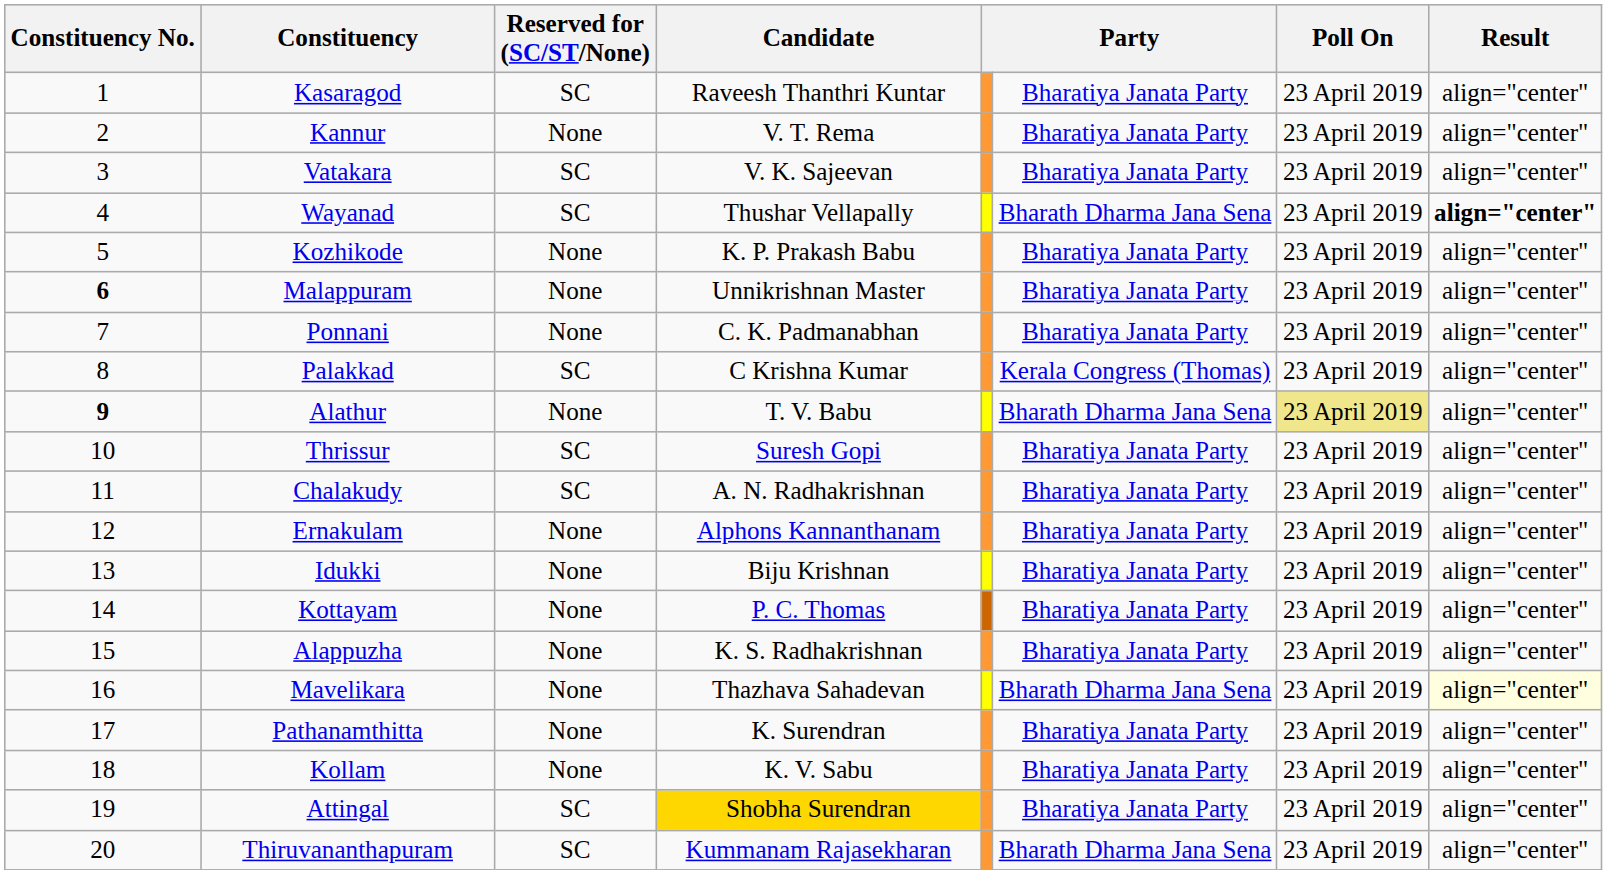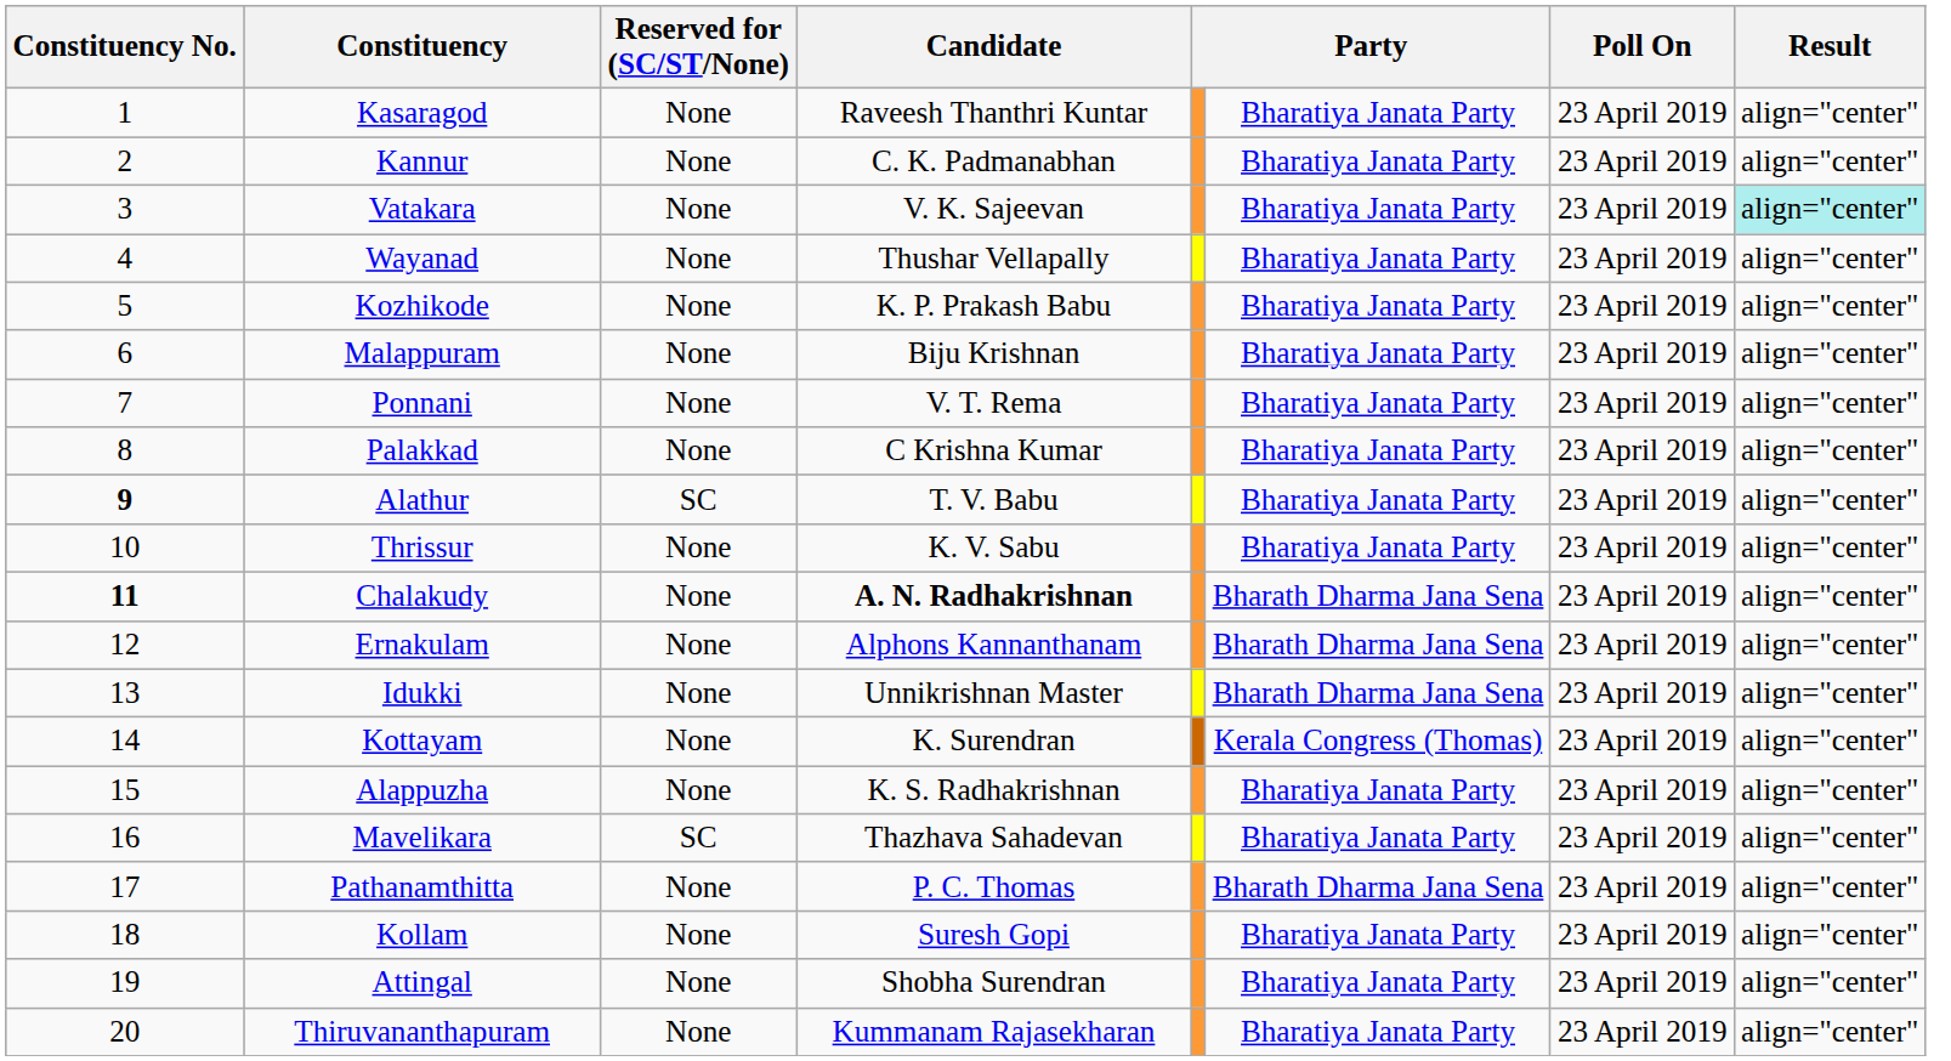Kasaragod | Reserved for (SC/ST/None): SC -> None
Kannur | Candidate: V. T. Rema -> C. K. Padmanabhan
Vatakara | Reserved for (SC/ST/None): SC -> None
Vatakara | Result: no background -> paleturquoise background
Wayanad | Reserved for (SC/ST/None): SC -> None
Wayanad | column 6: Bharath Dharma Jana Sena -> Bharatiya Janata Party
Wayanad | Result: bold -> normal
Malappuram | Constituency No.: bold -> normal
Malappuram | Candidate: Unnikrishnan Master -> Biju Krishnan
Ponnani | Candidate: C. K. Padmanabhan -> V. T. Rema
Palakkad | Reserved for (SC/ST/None): SC -> None
Palakkad | column 6: Kerala Congress (Thomas) -> Bharatiya Janata Party
Alathur | Reserved for (SC/ST/None): None -> SC
Alathur | column 6: Bharath Dharma Jana Sena -> Bharatiya Janata Party
Alathur | Poll On: khaki background -> no background
Thrissur | Reserved for (SC/ST/None): SC -> None
Thrissur | Candidate: Suresh Gopi -> K. V. Sabu
Chalakudy | Constituency No.: normal -> bold
Chalakudy | Reserved for (SC/ST/None): SC -> None
Chalakudy | Candidate: normal -> bold
Chalakudy | column 6: Bharatiya Janata Party -> Bharath Dharma Jana Sena
Ernakulam | column 6: Bharatiya Janata Party -> Bharath Dharma Jana Sena
Idukki | Candidate: Biju Krishnan -> Unnikrishnan Master
Idukki | column 6: Bharatiya Janata Party -> Bharath Dharma Jana Sena
Kottayam | Candidate: P. C. Thomas -> K. Surendran
Kottayam | column 6: Bharatiya Janata Party -> Kerala Congress (Thomas)
Mavelikara | Reserved for (SC/ST/None): None -> SC
Mavelikara | column 6: Bharath Dharma Jana Sena -> Bharatiya Janata Party
Mavelikara | Result: lightyellow background -> no background
Pathanamthitta | Candidate: K. Surendran -> P. C. Thomas
Pathanamthitta | column 6: Bharatiya Janata Party -> Bharath Dharma Jana Sena
Kollam | Candidate: K. V. Sabu -> Suresh Gopi
Attingal | Reserved for (SC/ST/None): SC -> None
Attingal | Candidate: gold background -> no background
Thiruvananthapuram | Reserved for (SC/ST/None): SC -> None
Thiruvananthapuram | column 6: Bharath Dharma Jana Sena -> Bharatiya Janata Party
